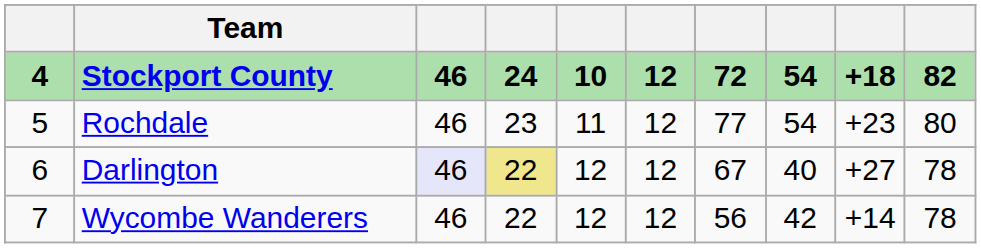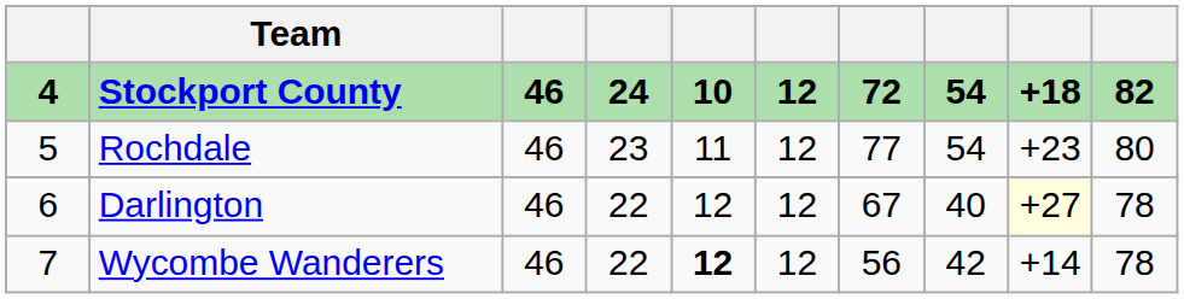Darlington | column 3: lavender background -> no background
Darlington | column 4: khaki background -> no background
Darlington | column 9: no background -> lightyellow background
Wycombe Wanderers | column 5: normal -> bold
